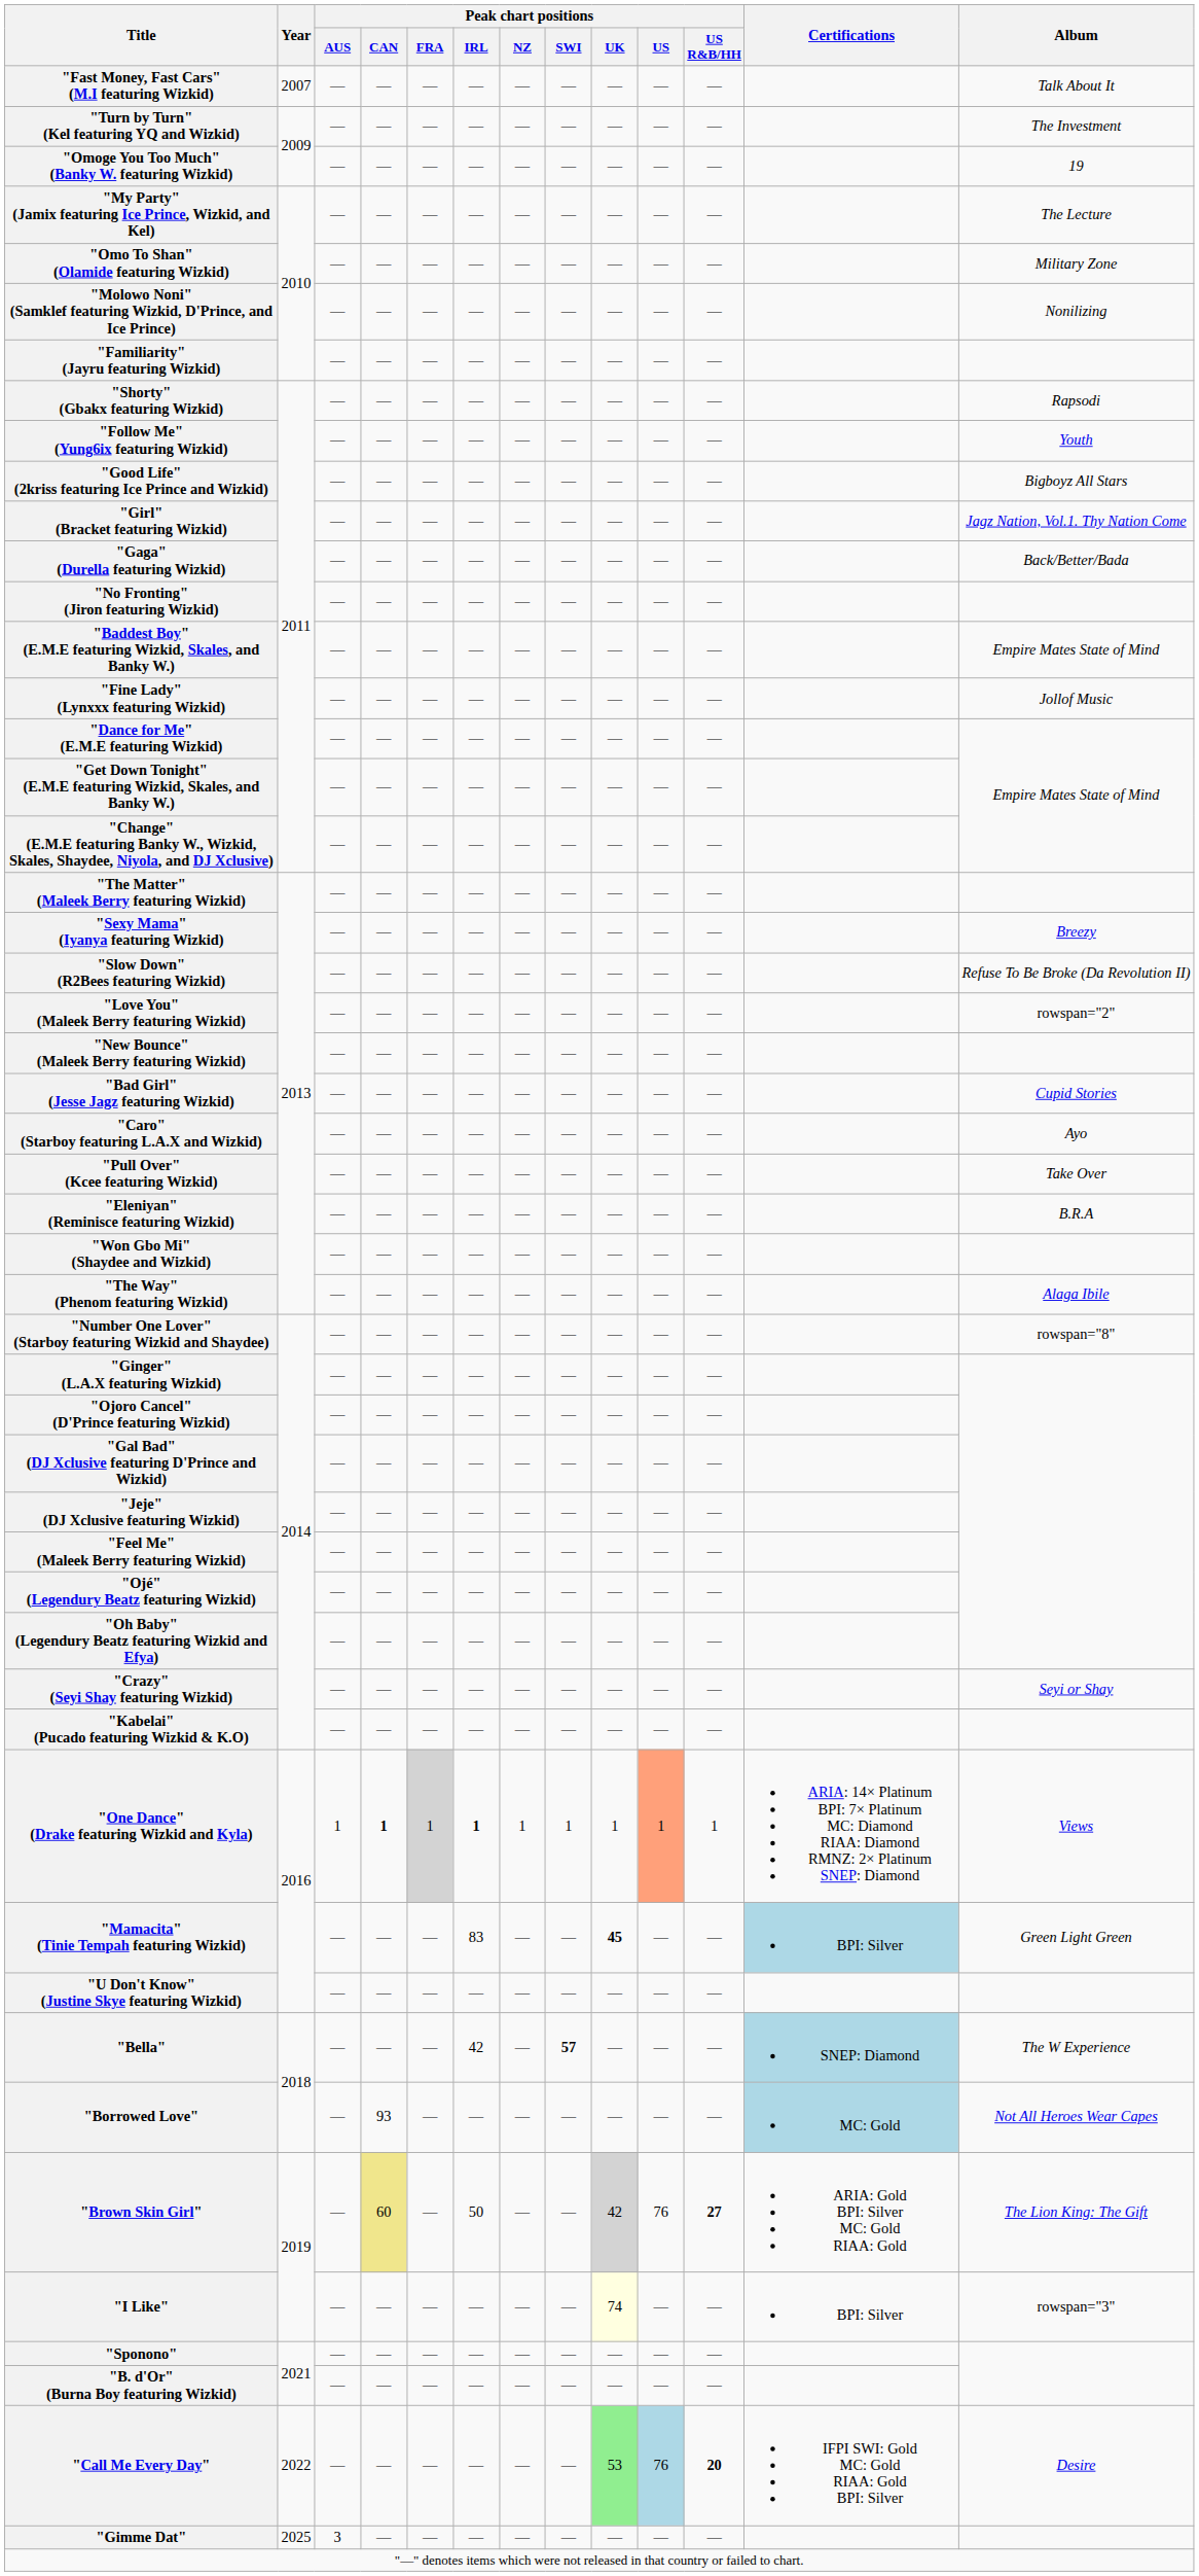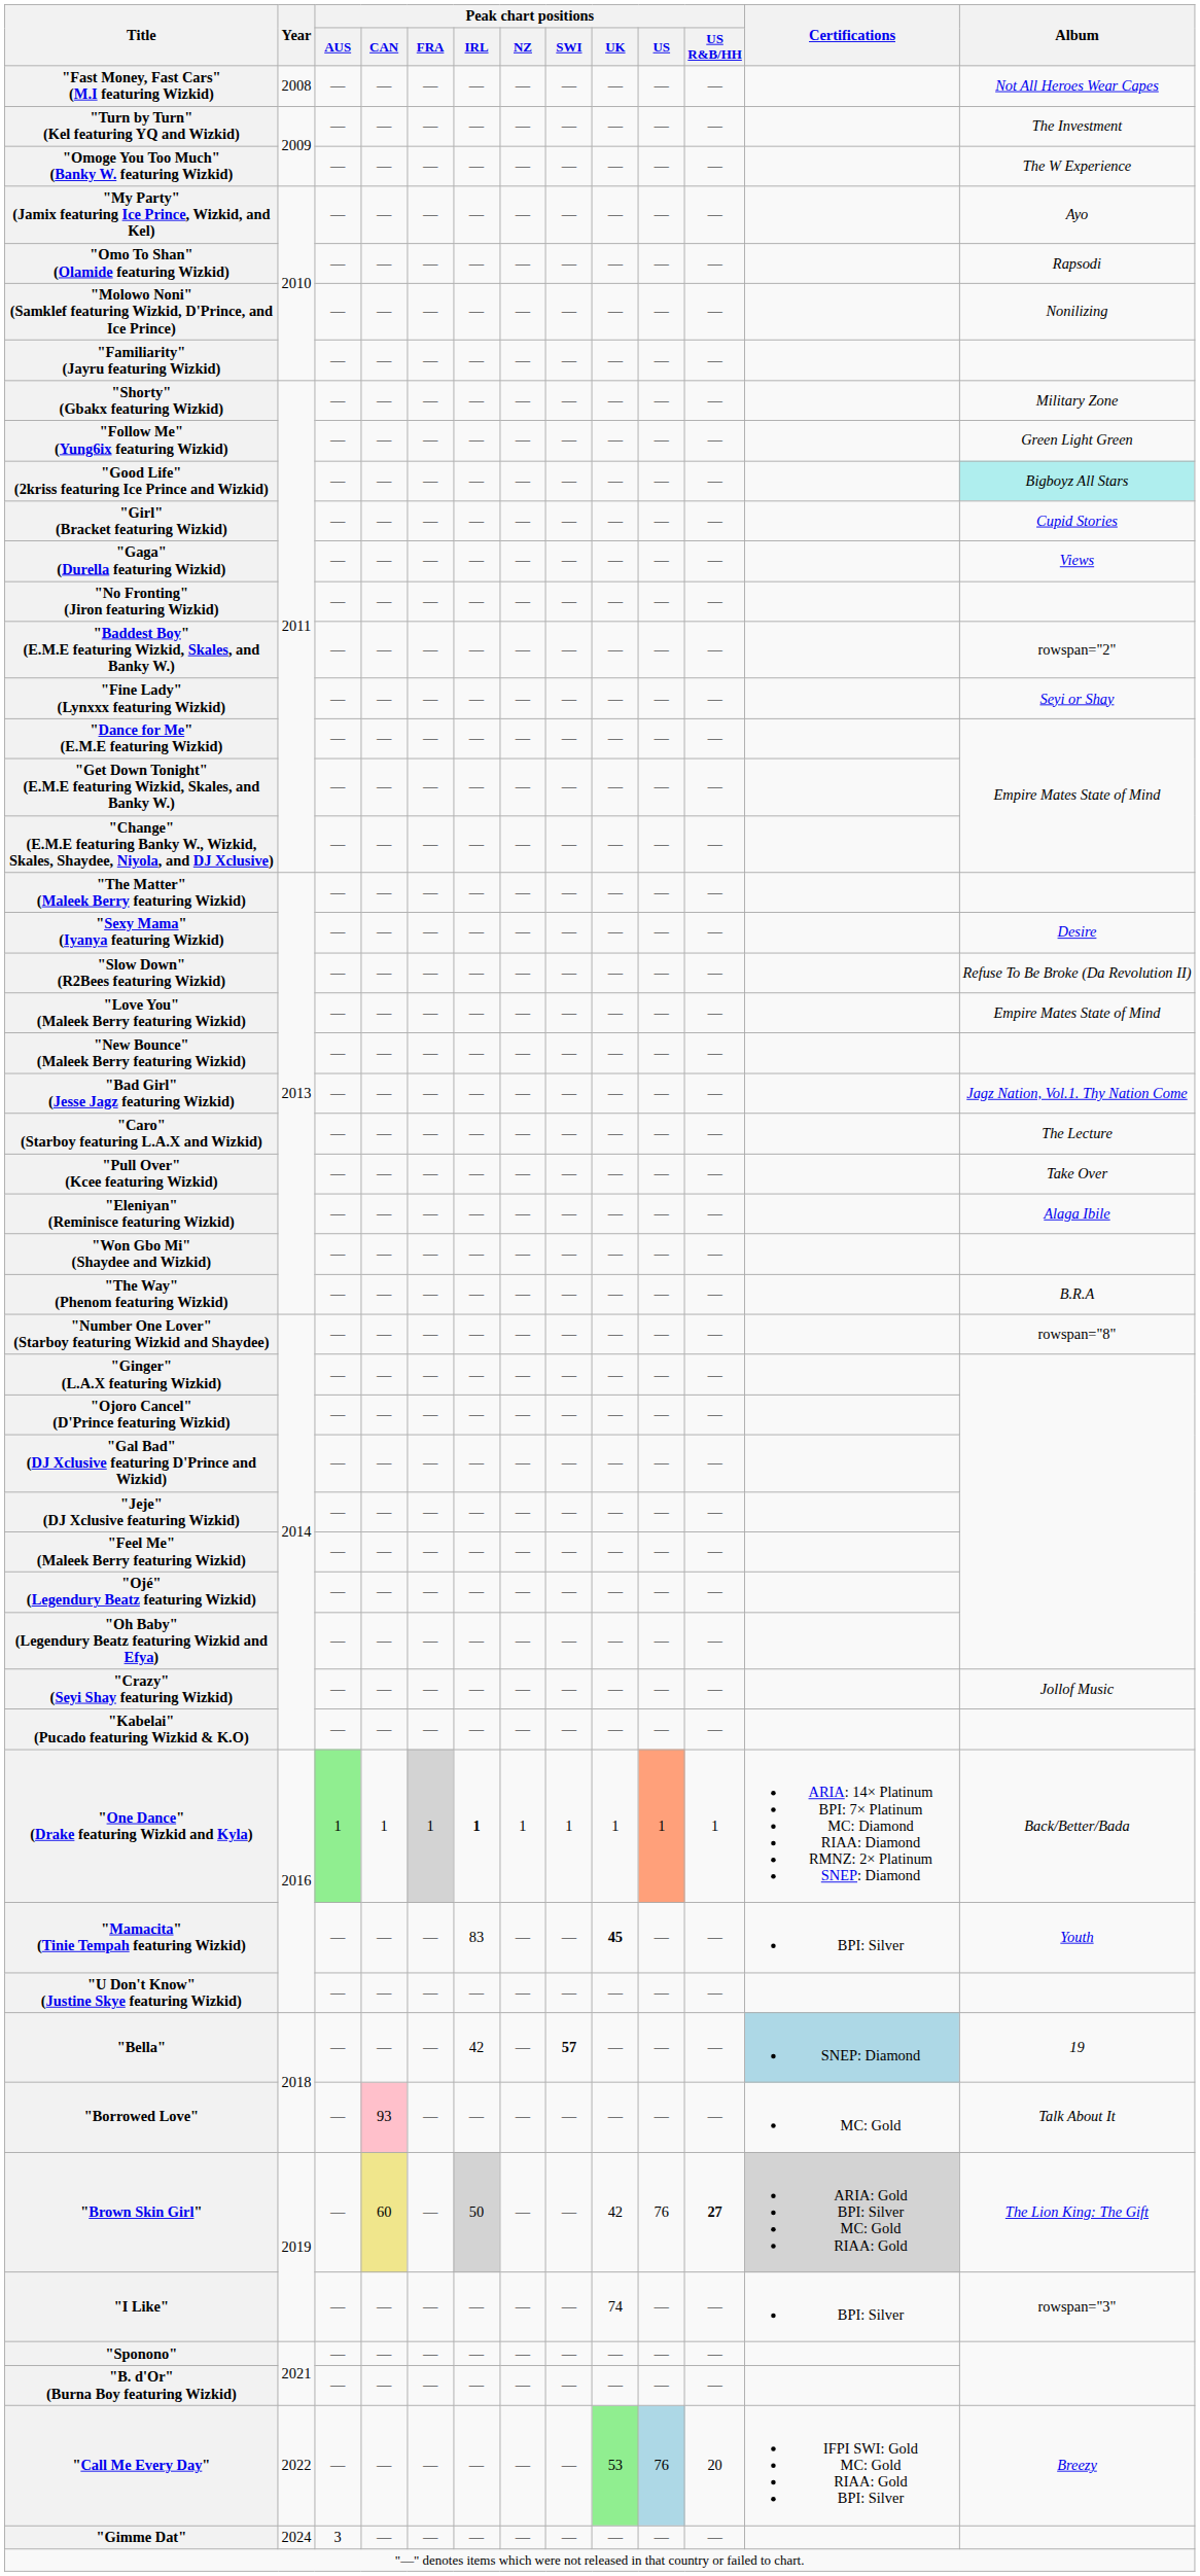"Fast Money, Fast Cars" (M.I featuring Wizkid) | Year: 2007 -> 2008
"Fast Money, Fast Cars" (M.I featuring Wizkid) | Album: Talk About It -> Not All Heroes Wear Capes
"Omoge You Too Much" (Banky W. featuring Wizkid) | Album: 19 -> The W Experience
"My Party" (Jamix featuring Ice Prince, Wizkid, and Kel) | Album: The Lecture -> Ayo
"Omo To Shan" (Olamide featuring Wizkid) | Album: Military Zone -> Rapsodi
"Shorty" (Gbakx featuring Wizkid) | Album: Rapsodi -> Military Zone
"Follow Me" (Yung6ix featuring Wizkid) | Album: Youth -> Green Light Green
"Good Life" (2kriss featuring Ice Prince and Wizkid) | Album: no background -> paleturquoise background
"Girl" (Bracket featuring Wizkid) | Album: Jagz Nation, Vol.1. Thy Nation Come -> Cupid Stories
"Gaga" (Durella featuring Wizkid) | Album: Back/Better/Bada -> Views
"Baddest Boy" (E.M.E featuring Wizkid, Skales, and Banky W.) | Album: Empire Mates State of Mind -> rowspan="2"
"Fine Lady" (Lynxxx featuring Wizkid) | Album: Jollof Music -> Seyi or Shay
"Sexy Mama" (Iyanya featuring Wizkid) | Album: Breezy -> Desire
"Love You" (Maleek Berry featuring Wizkid) | Album: rowspan="2" -> Empire Mates State of Mind
"Bad Girl" (Jesse Jagz featuring Wizkid) | Album: Cupid Stories -> Jagz Nation, Vol.1. Thy Nation Come
"Caro" (Starboy featuring L.A.X and Wizkid) | Album: Ayo -> The Lecture
"Eleniyan" (Reminisce featuring Wizkid) | Album: B.R.A -> Alaga Ibile
"The Way" (Phenom featuring Wizkid) | Album: Alaga Ibile -> B.R.A
"Crazy" (Seyi Shay featuring Wizkid) | Album: Seyi or Shay -> Jollof Music
"One Dance" (Drake featuring Wizkid and Kyla) | Peak chart positions / AUS: no background -> lightgreen background
"One Dance" (Drake featuring Wizkid and Kyla) | Peak chart positions / CAN: bold -> normal
"One Dance" (Drake featuring Wizkid and Kyla) | Album: Views -> Back/Better/Bada
"Mamacita" (Tinie Tempah featuring Wizkid) | Certifications: lightblue background -> no background
"Mamacita" (Tinie Tempah featuring Wizkid) | Album: Green Light Green -> Youth
"Bella" | Album: The W Experience -> 19
"Borrowed Love" | Peak chart positions / CAN: no background -> pink background
"Borrowed Love" | Certifications: lightblue background -> no background
"Borrowed Love" | Album: Not All Heroes Wear Capes -> Talk About It
"Brown Skin Girl" | Peak chart positions / IRL: no background -> lightgrey background
"Brown Skin Girl" | Peak chart positions / UK: lightgrey background -> no background
"Brown Skin Girl" | Certifications: no background -> lightgrey background
"I Like" | Peak chart positions / UK: lightyellow background -> no background
"Call Me Every Day" | Peak chart positions / US R&B/HH: bold -> normal
"Call Me Every Day" | Album: Desire -> Breezy
"Gimme Dat" | Year: 2025 -> 2024
